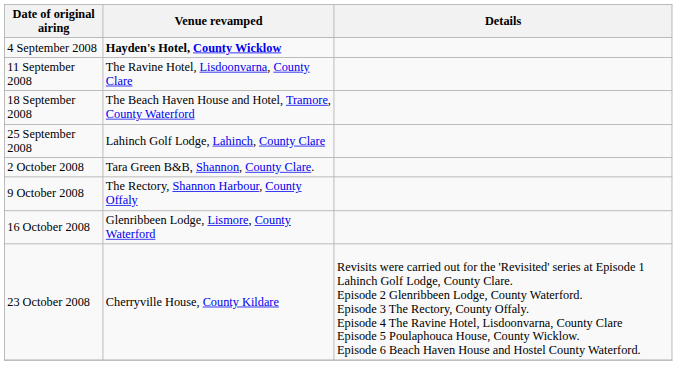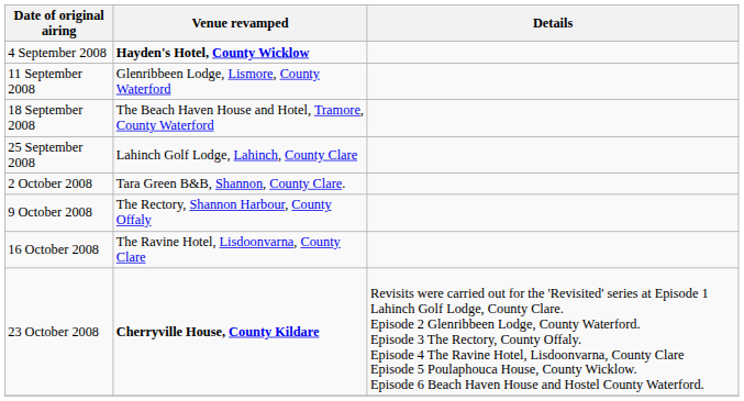11 September 2008 | Venue revamped: The Ravine Hotel, Lisdoonvarna, County Clare -> Glenribbeen Lodge, Lismore, County Waterford
16 October 2008 | Venue revamped: Glenribbeen Lodge, Lismore, County Waterford -> The Ravine Hotel, Lisdoonvarna, County Clare
23 October 2008 | Venue revamped: normal -> bold
